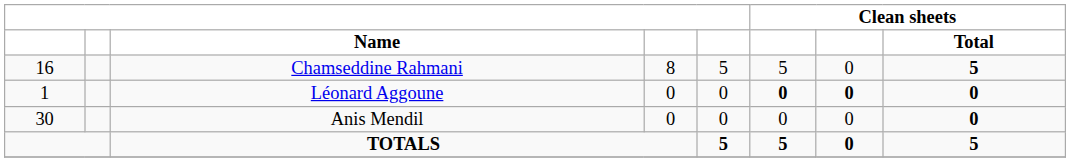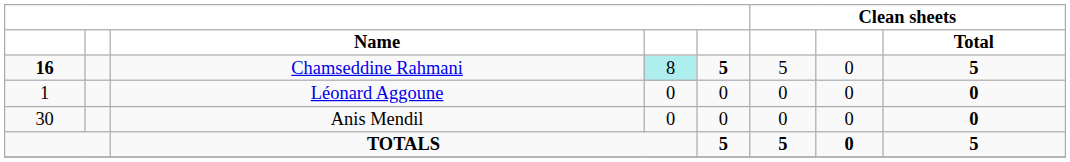Chamseddine Rahmani | column 1: normal -> bold
Chamseddine Rahmani | column 4: no background -> paleturquoise background
Chamseddine Rahmani | column 5: normal -> bold
Léonard Aggoune | column 6: bold -> normal
Léonard Aggoune | column 7: bold -> normal
